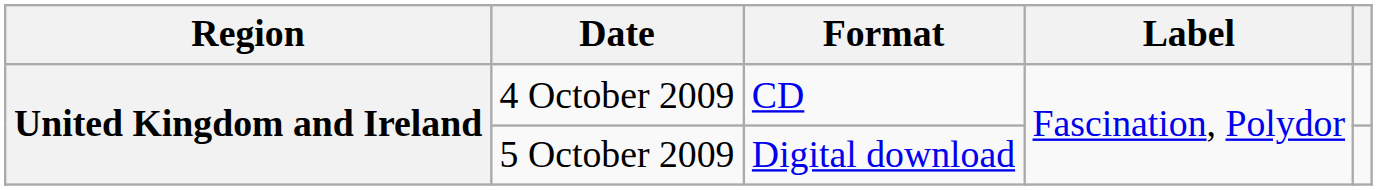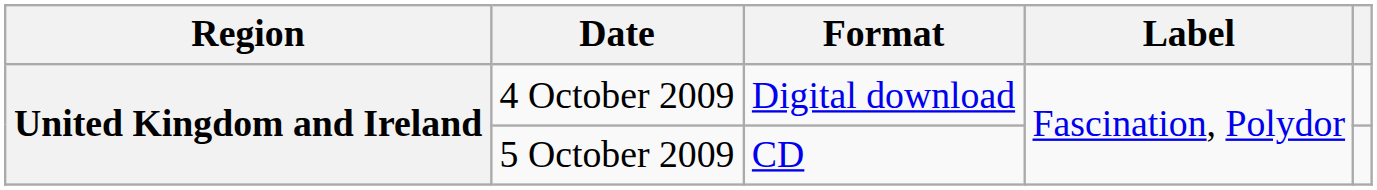4 October 2009 | Format: CD -> Digital download
5 October 2009 | Format: Digital download -> CD
